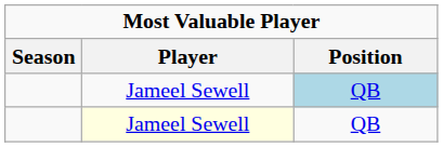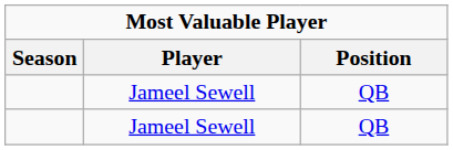row 3 | Position: lightblue background -> no background
row 4 | Player: lightyellow background -> no background
